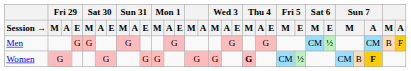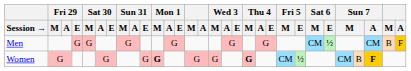Women | Mon 1 / M: normal -> bold
